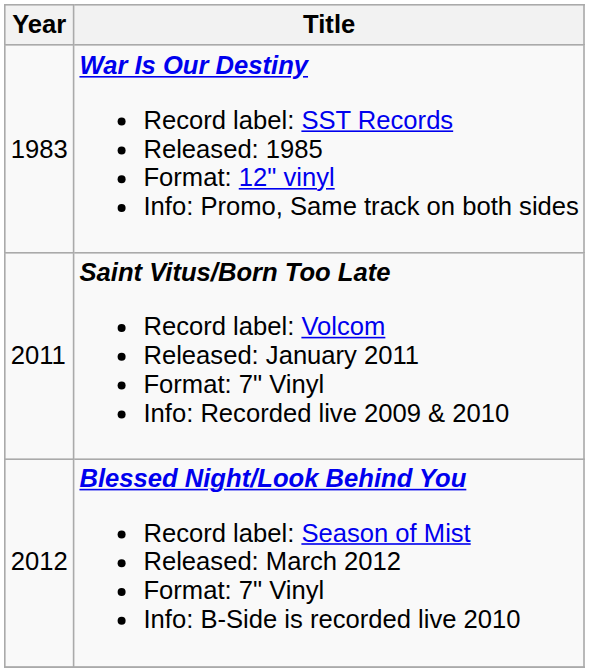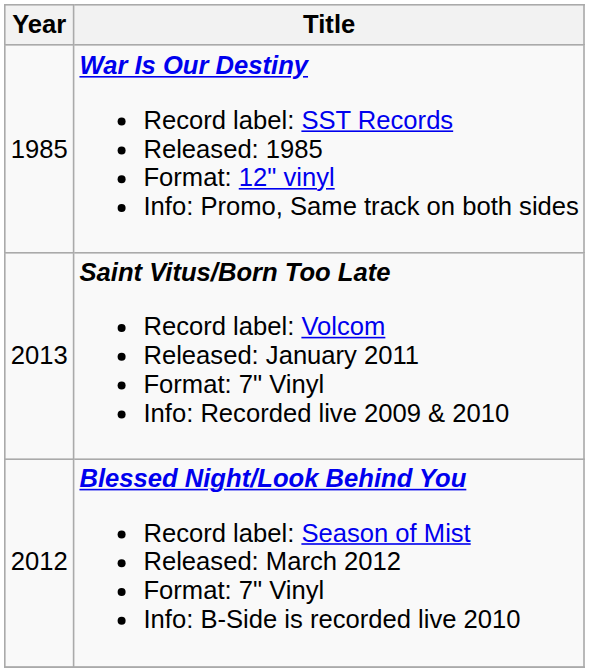row 2 | Year: 1983 -> 1985
row 3 | Year: 2011 -> 2013
